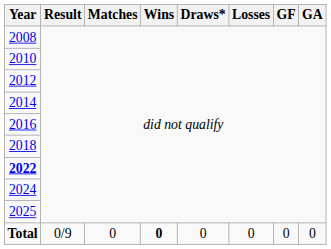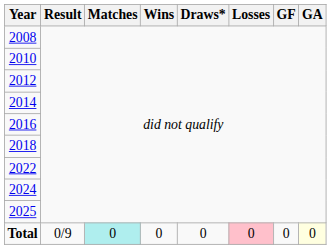2022 | Year: bold -> normal
Total | Matches: no background -> paleturquoise background
Total | Wins: bold -> normal
Total | Losses: no background -> pink background
Total | GA: no background -> lightyellow background
